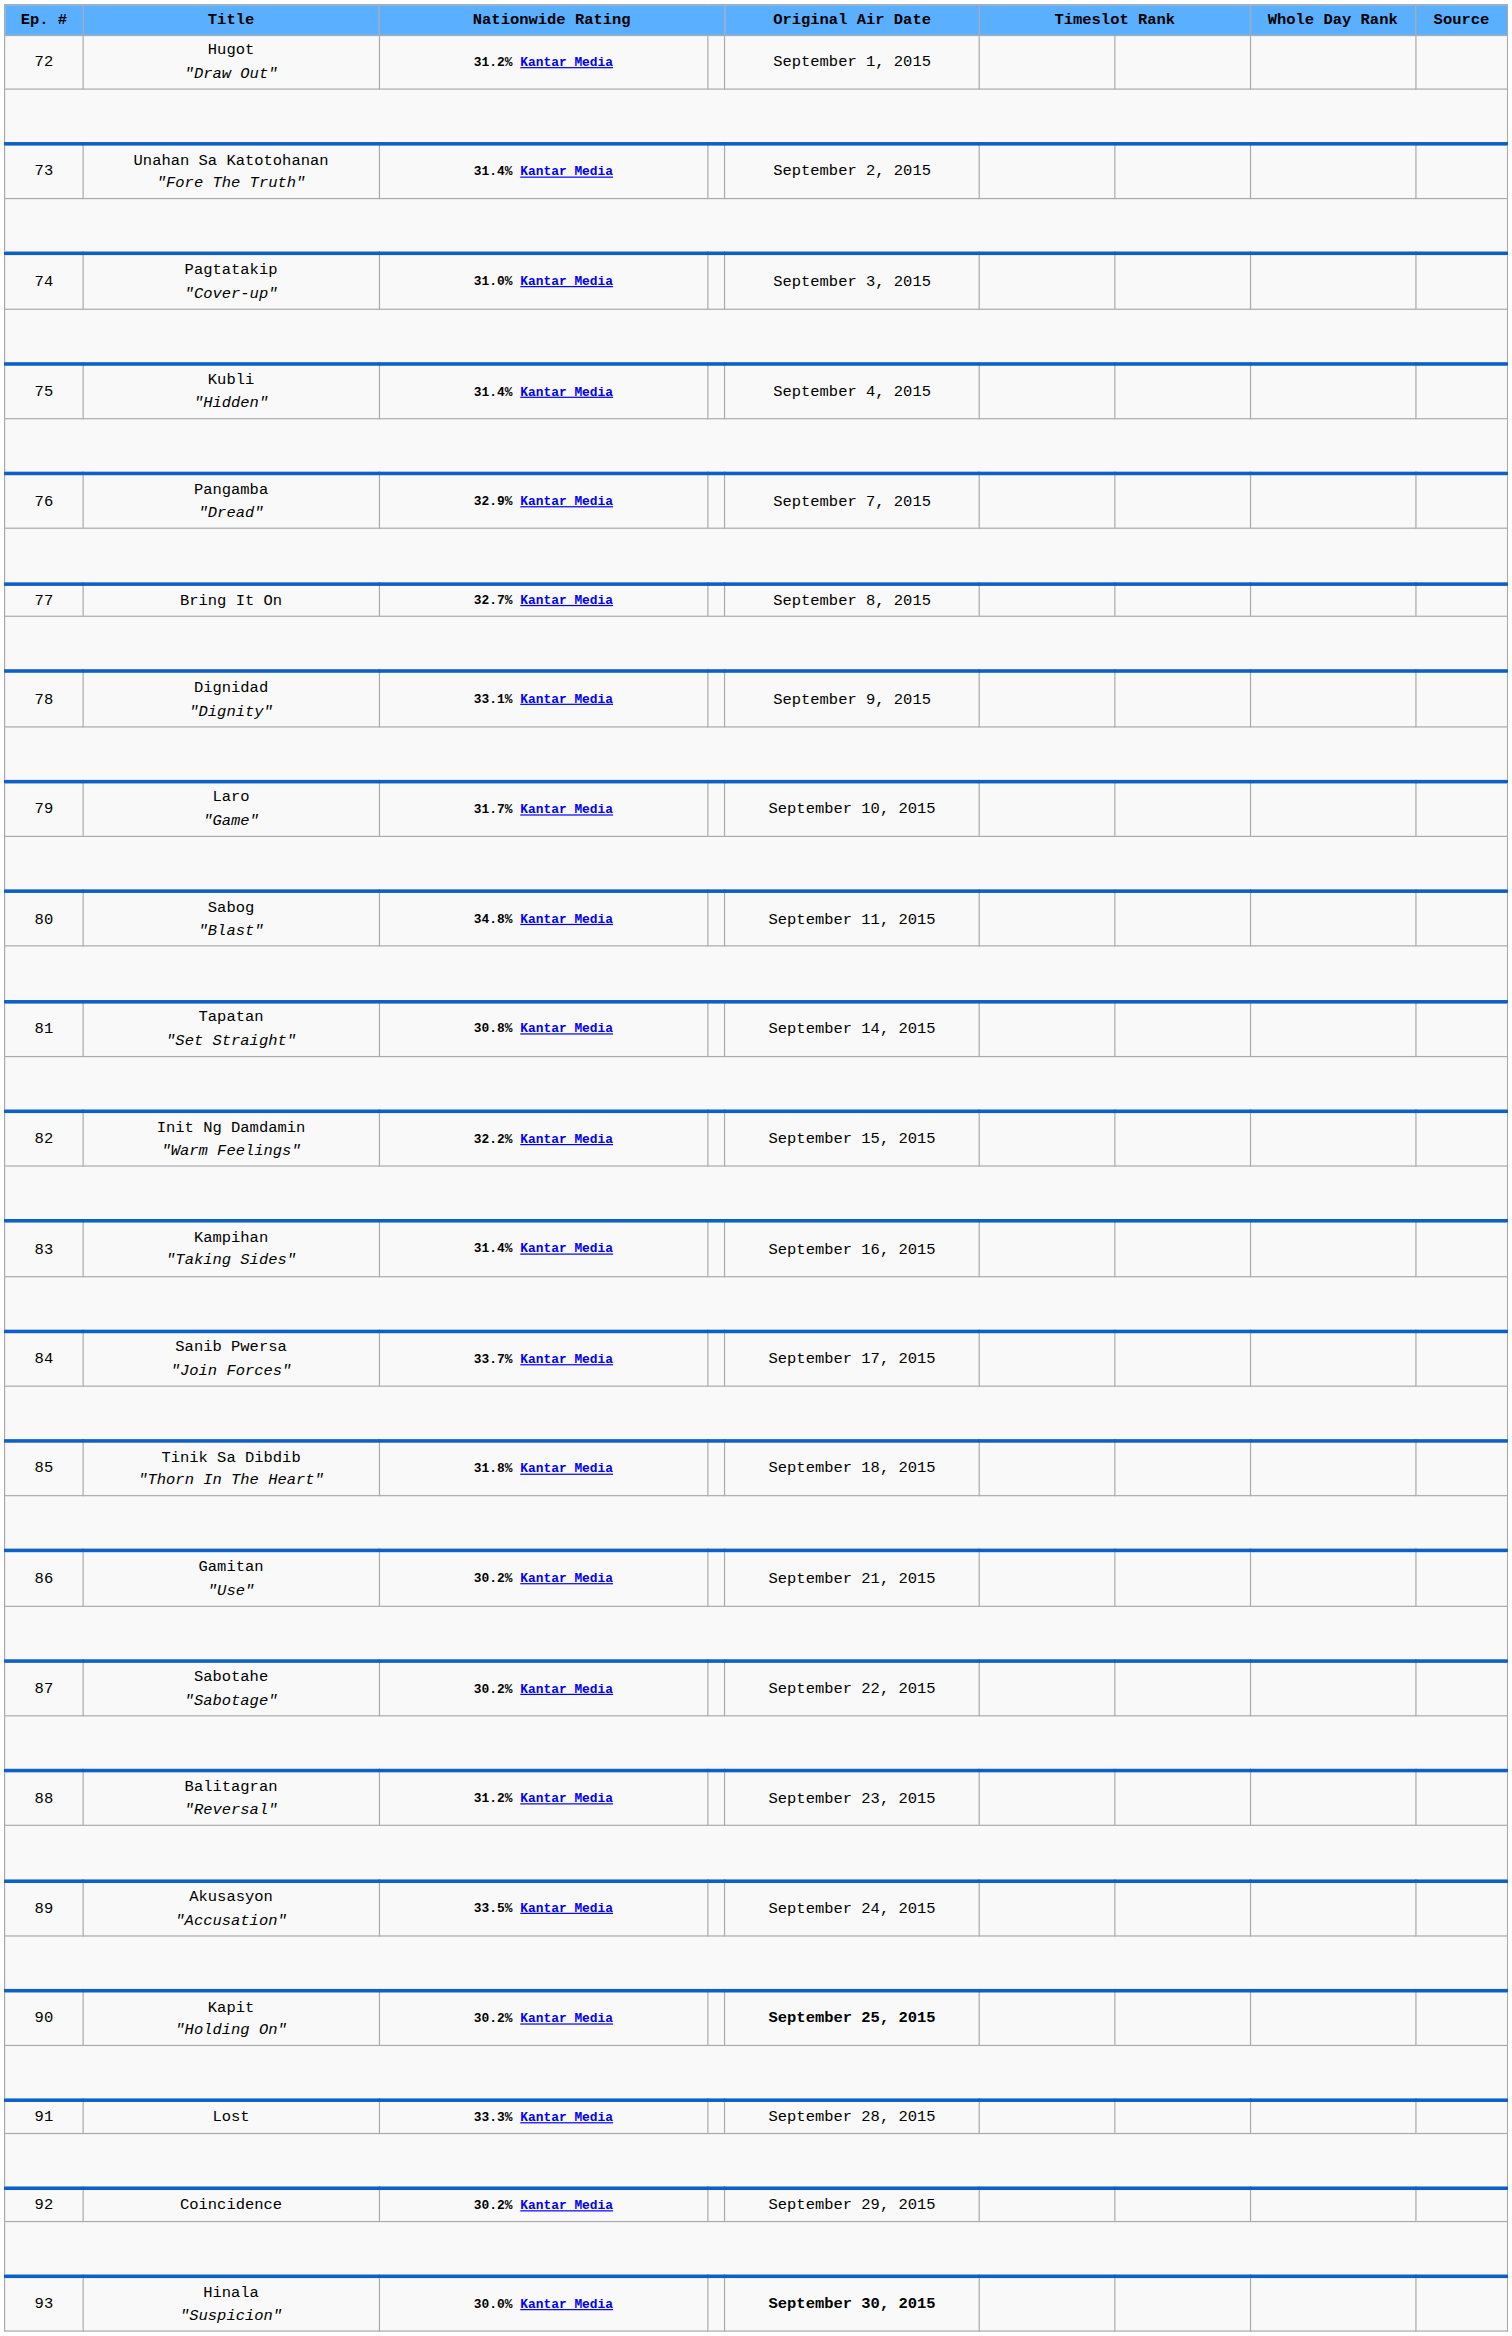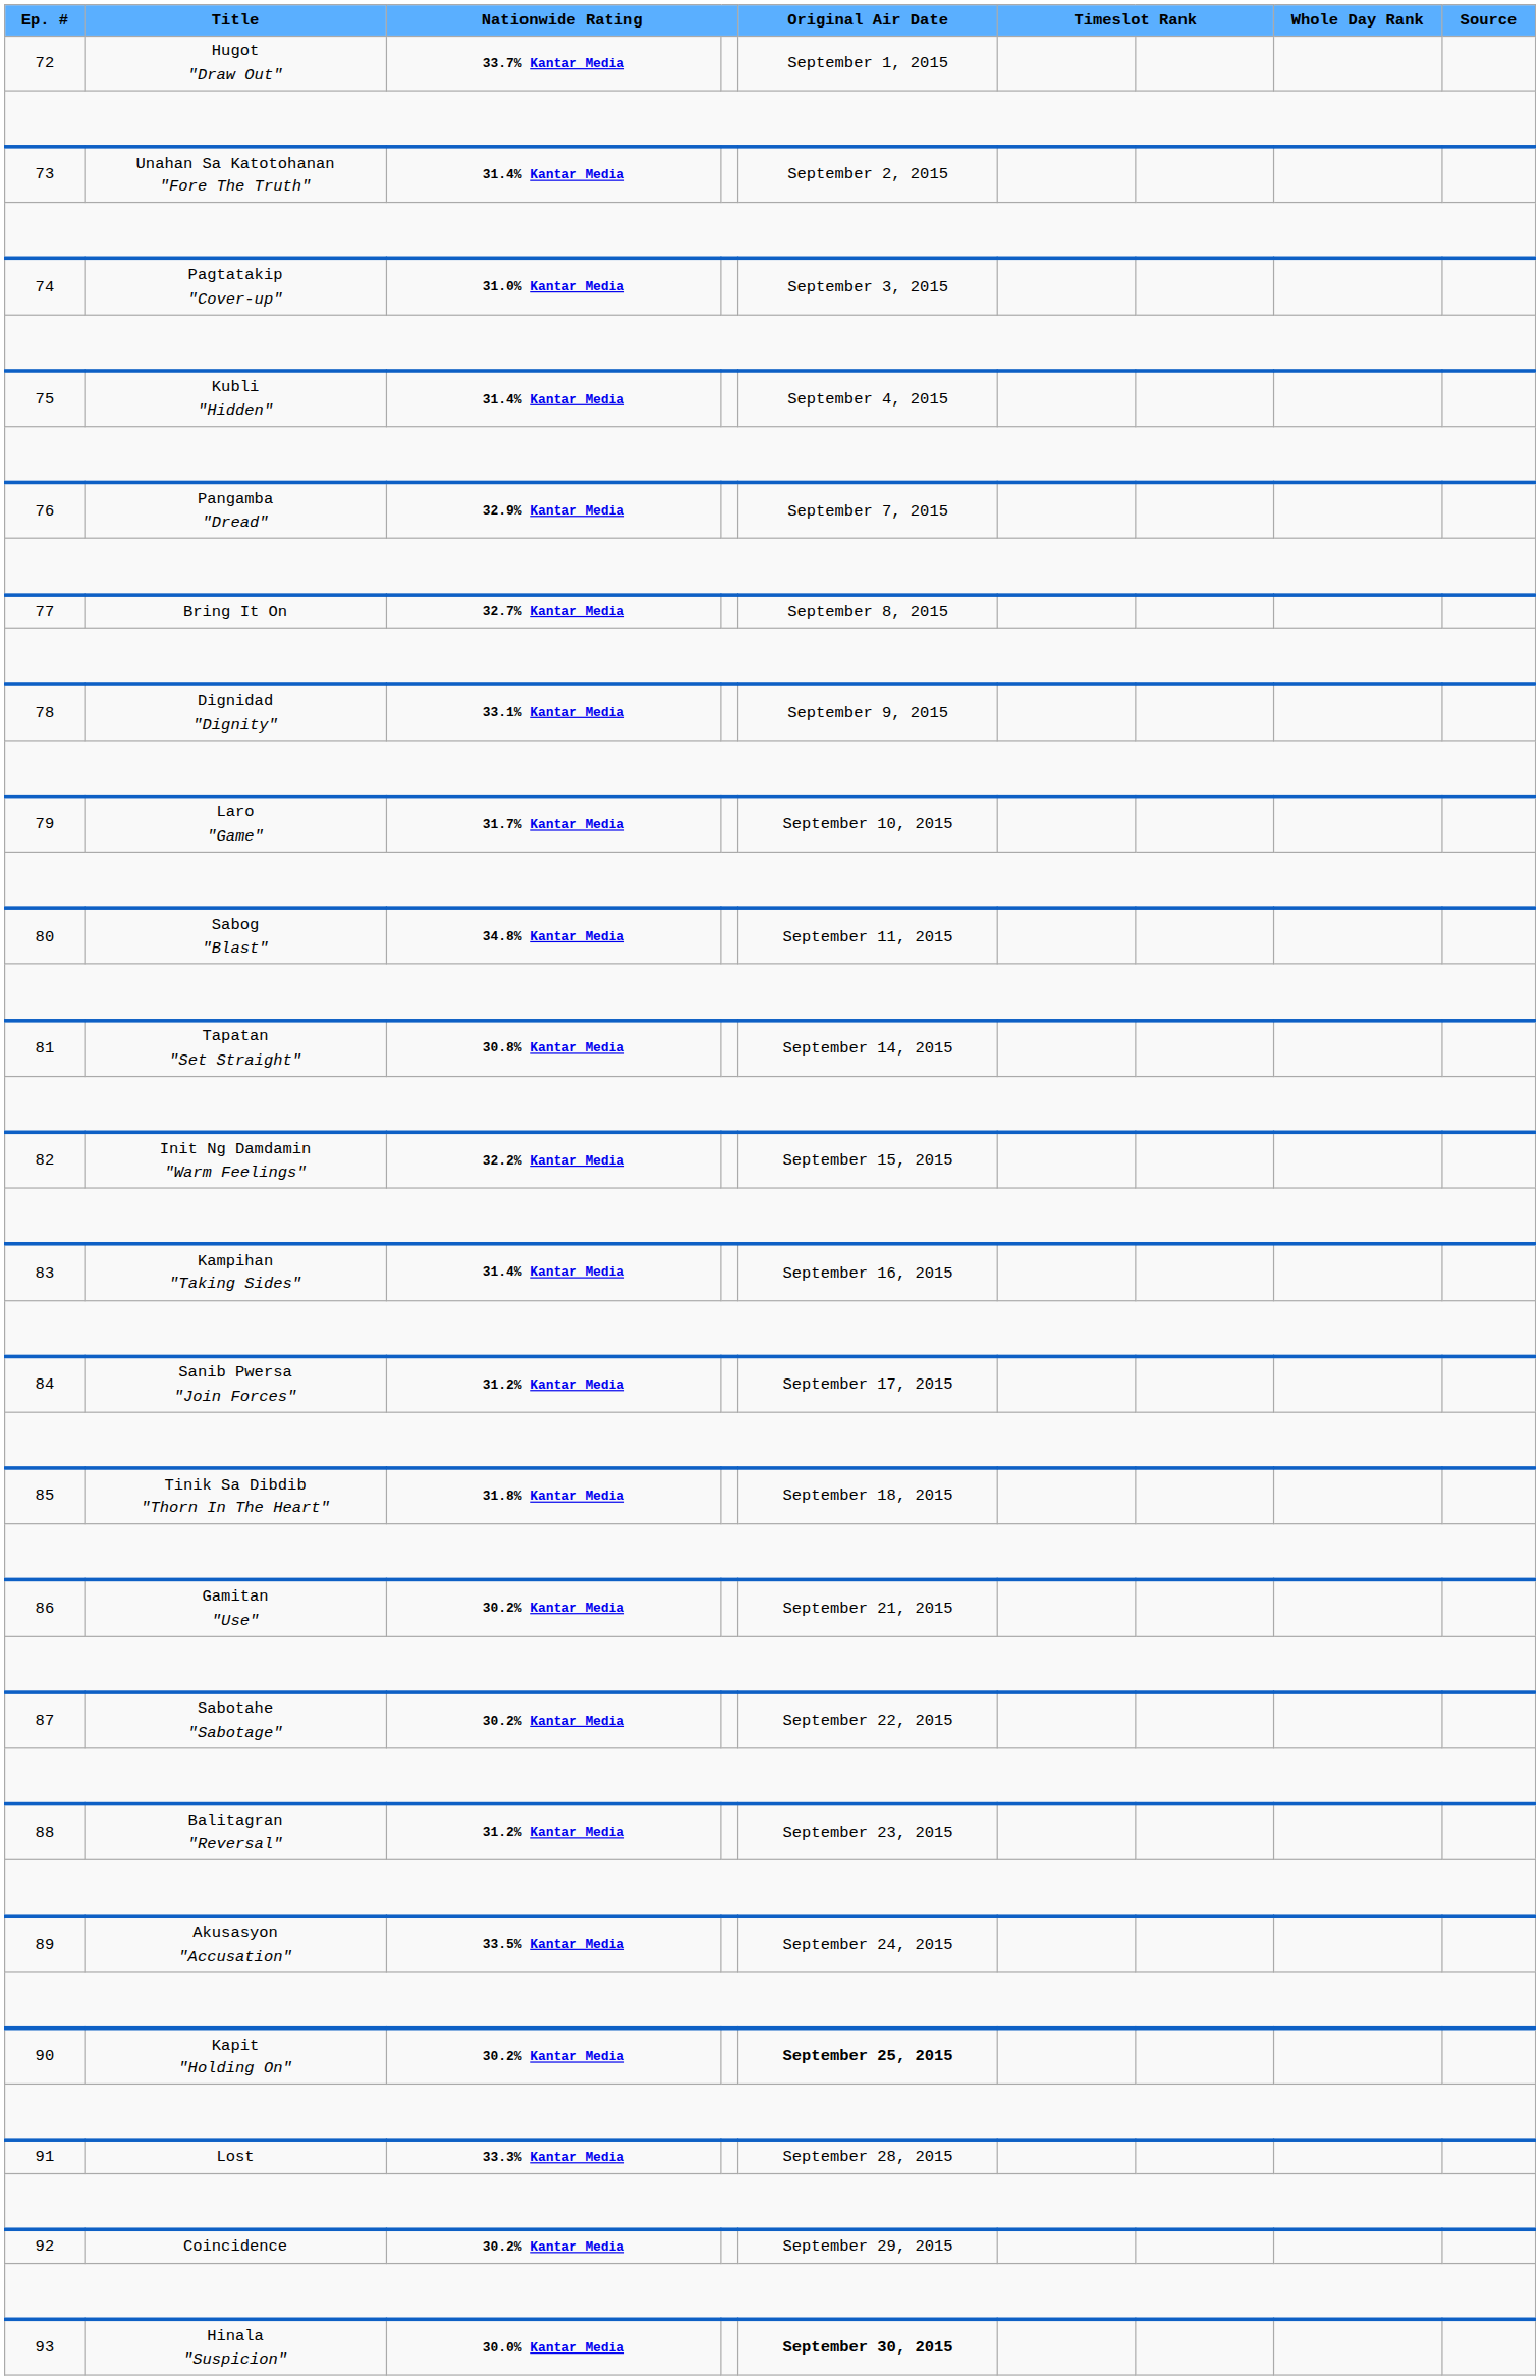72 | column 3: 31.2% Kantar Media -> 33.7% Kantar Media
84 | column 3: 33.7% Kantar Media -> 31.2% Kantar Media
